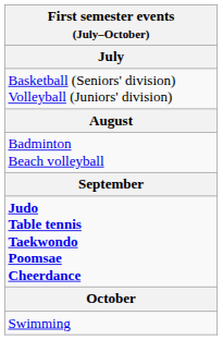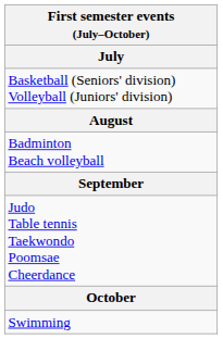row 7 | column 1: bold -> normal
